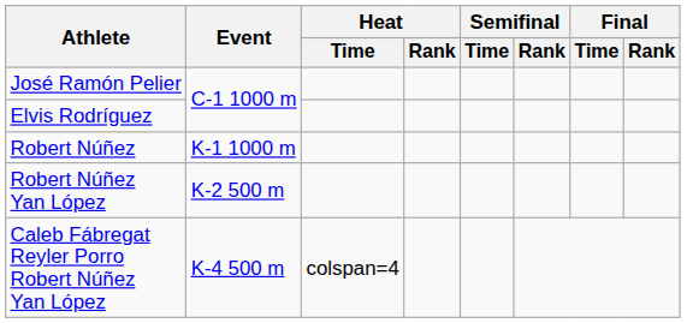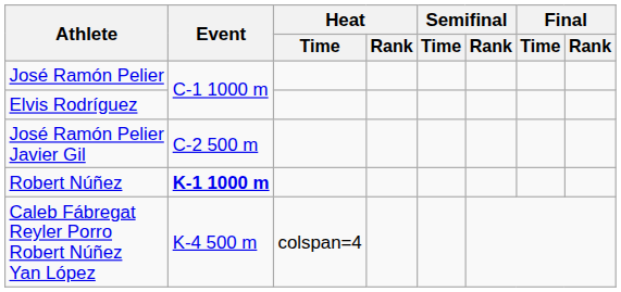+ row: José Ramón Pelier Javier Gil | C-2 500 m
Robert Núñez | Event: normal -> bold
- row: Robert Núñez Yan López | K-2 500 m
